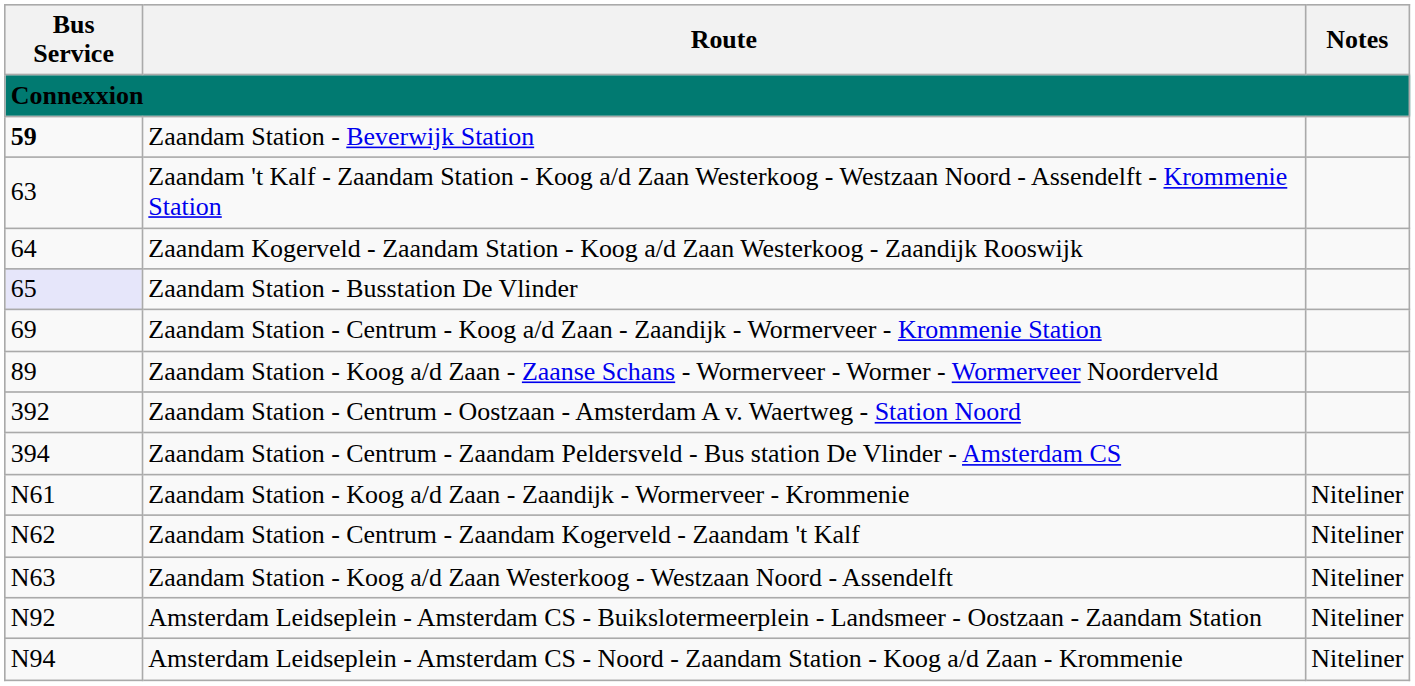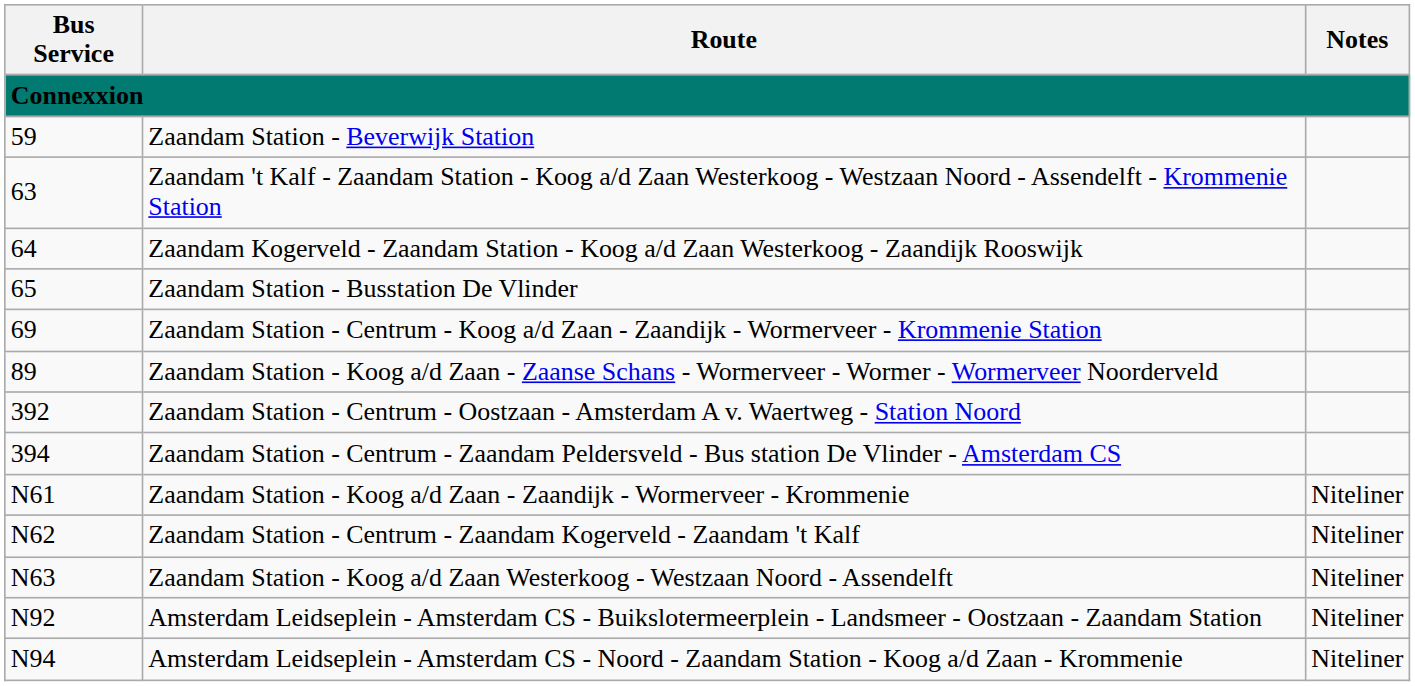Zaandam Station - Beverwijk Station | Bus Service: bold -> normal
Zaandam Station - Busstation De Vlinder | Bus Service: lavender background -> no background
